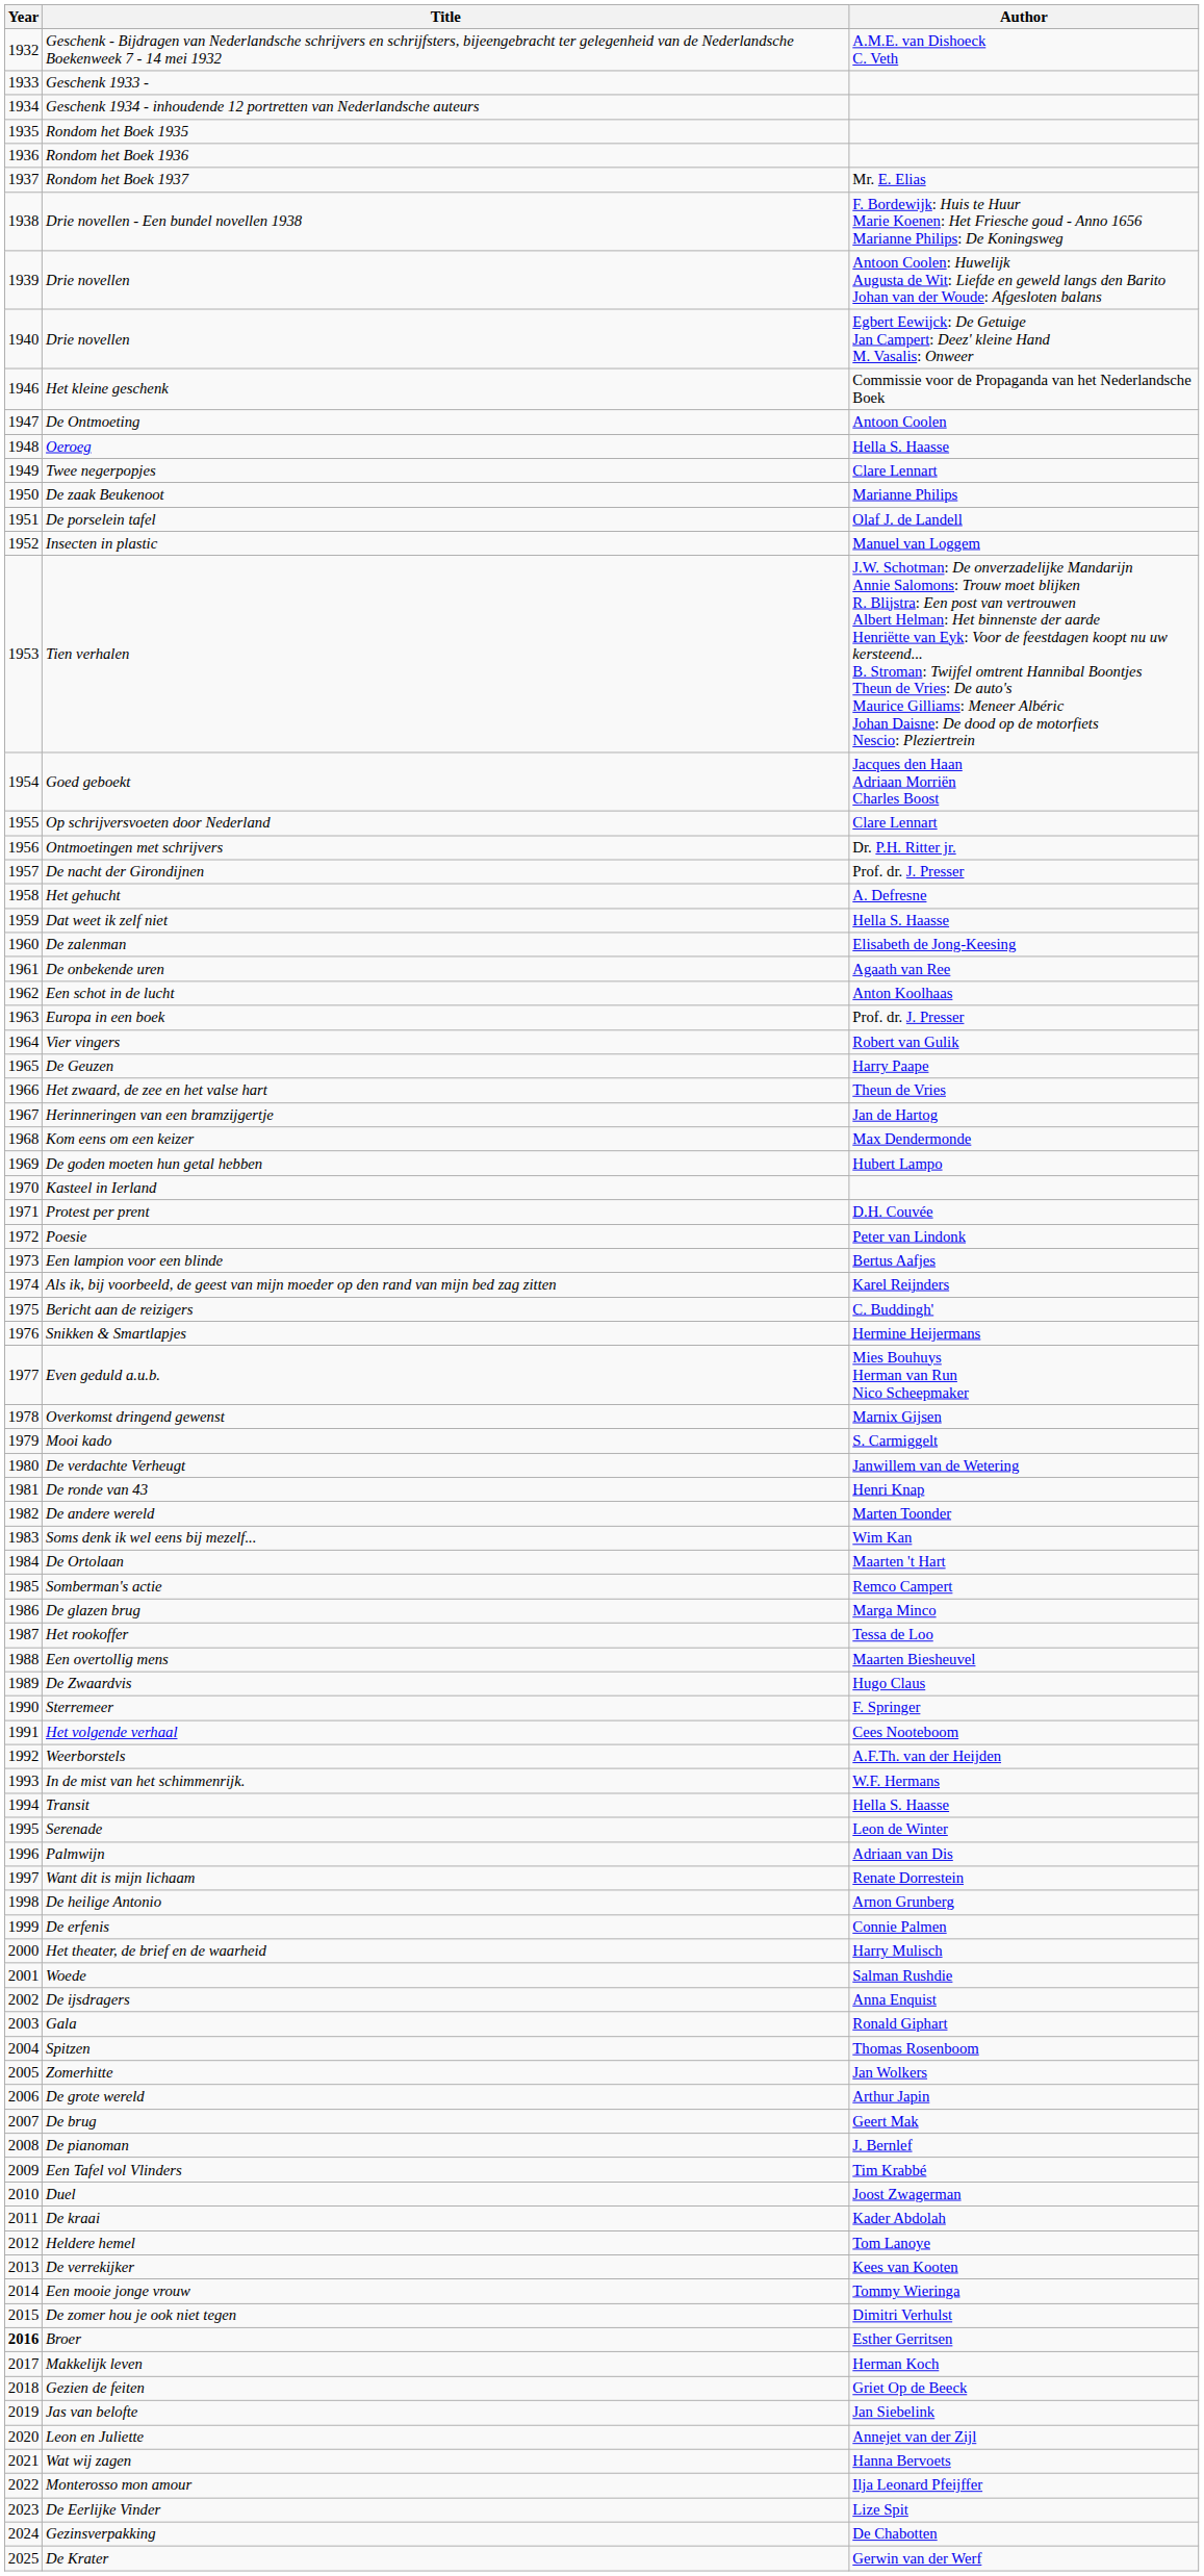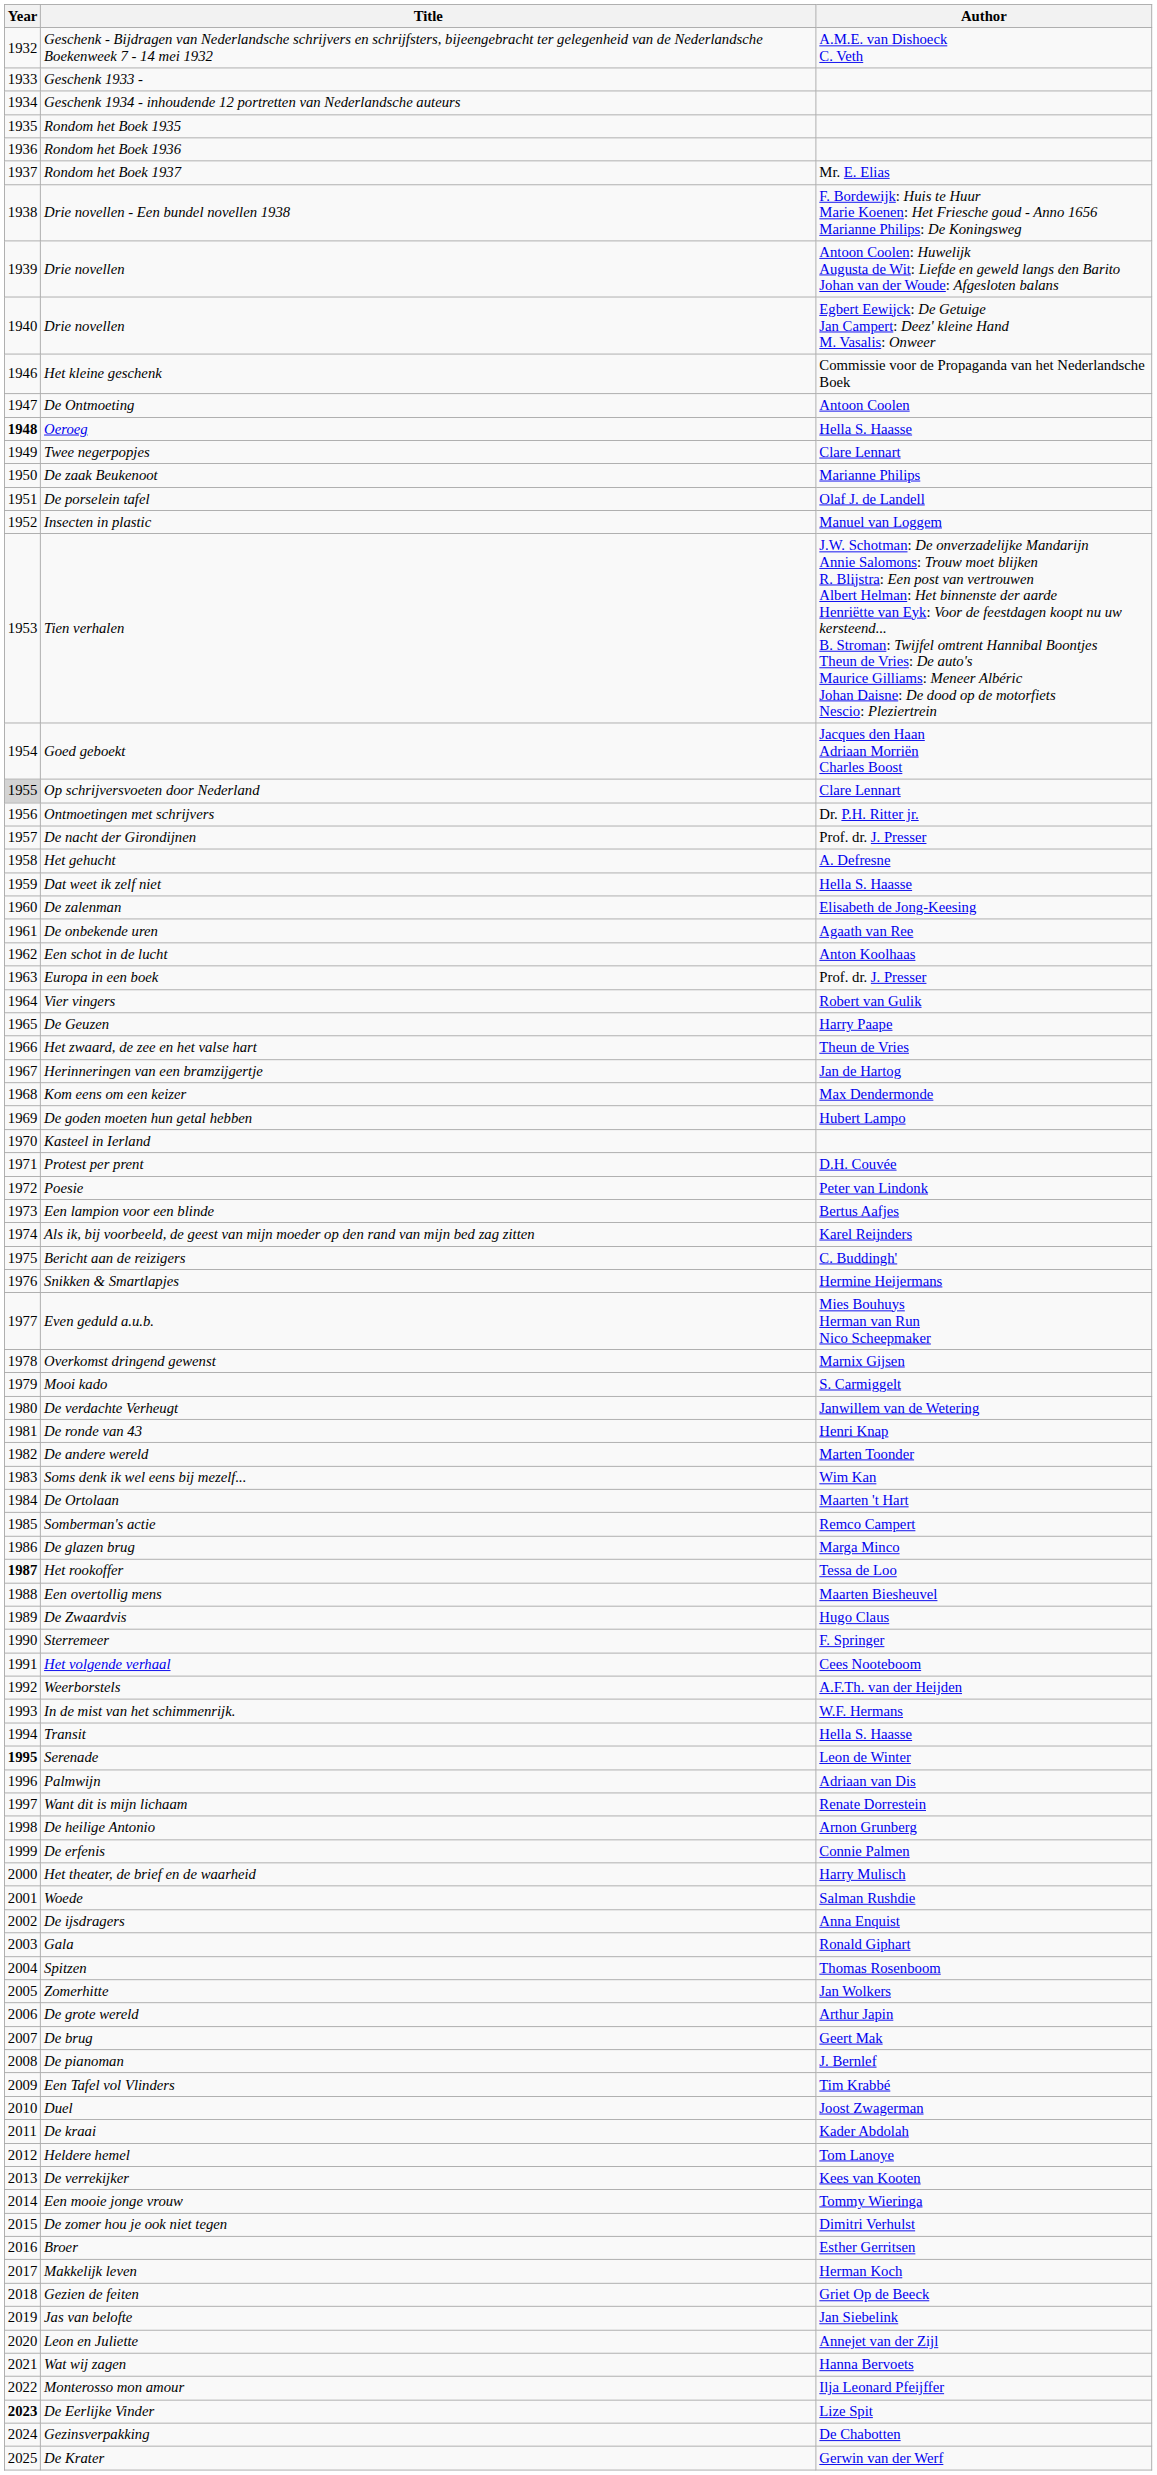Oeroeg | Year: normal -> bold
Op schrijversvoeten door Nederland | Year: no background -> lightgrey background
Het rookoffer | Year: normal -> bold
Serenade | Year: normal -> bold
Broer | Year: bold -> normal
De Eerlijke Vinder | Year: normal -> bold
